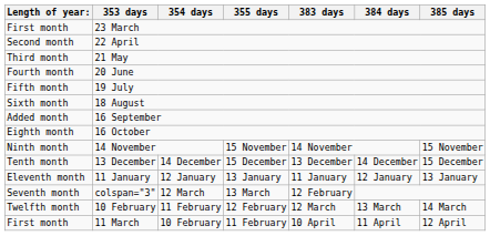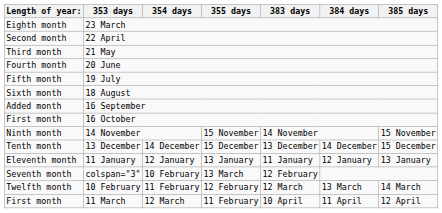23 March | Length of year:: First month -> Eighth month
16 October | Length of year:: Eighth month -> First month
colspan="3" | 354 days: 12 March -> 10 February
11 March | 354 days: 10 February -> 12 March
